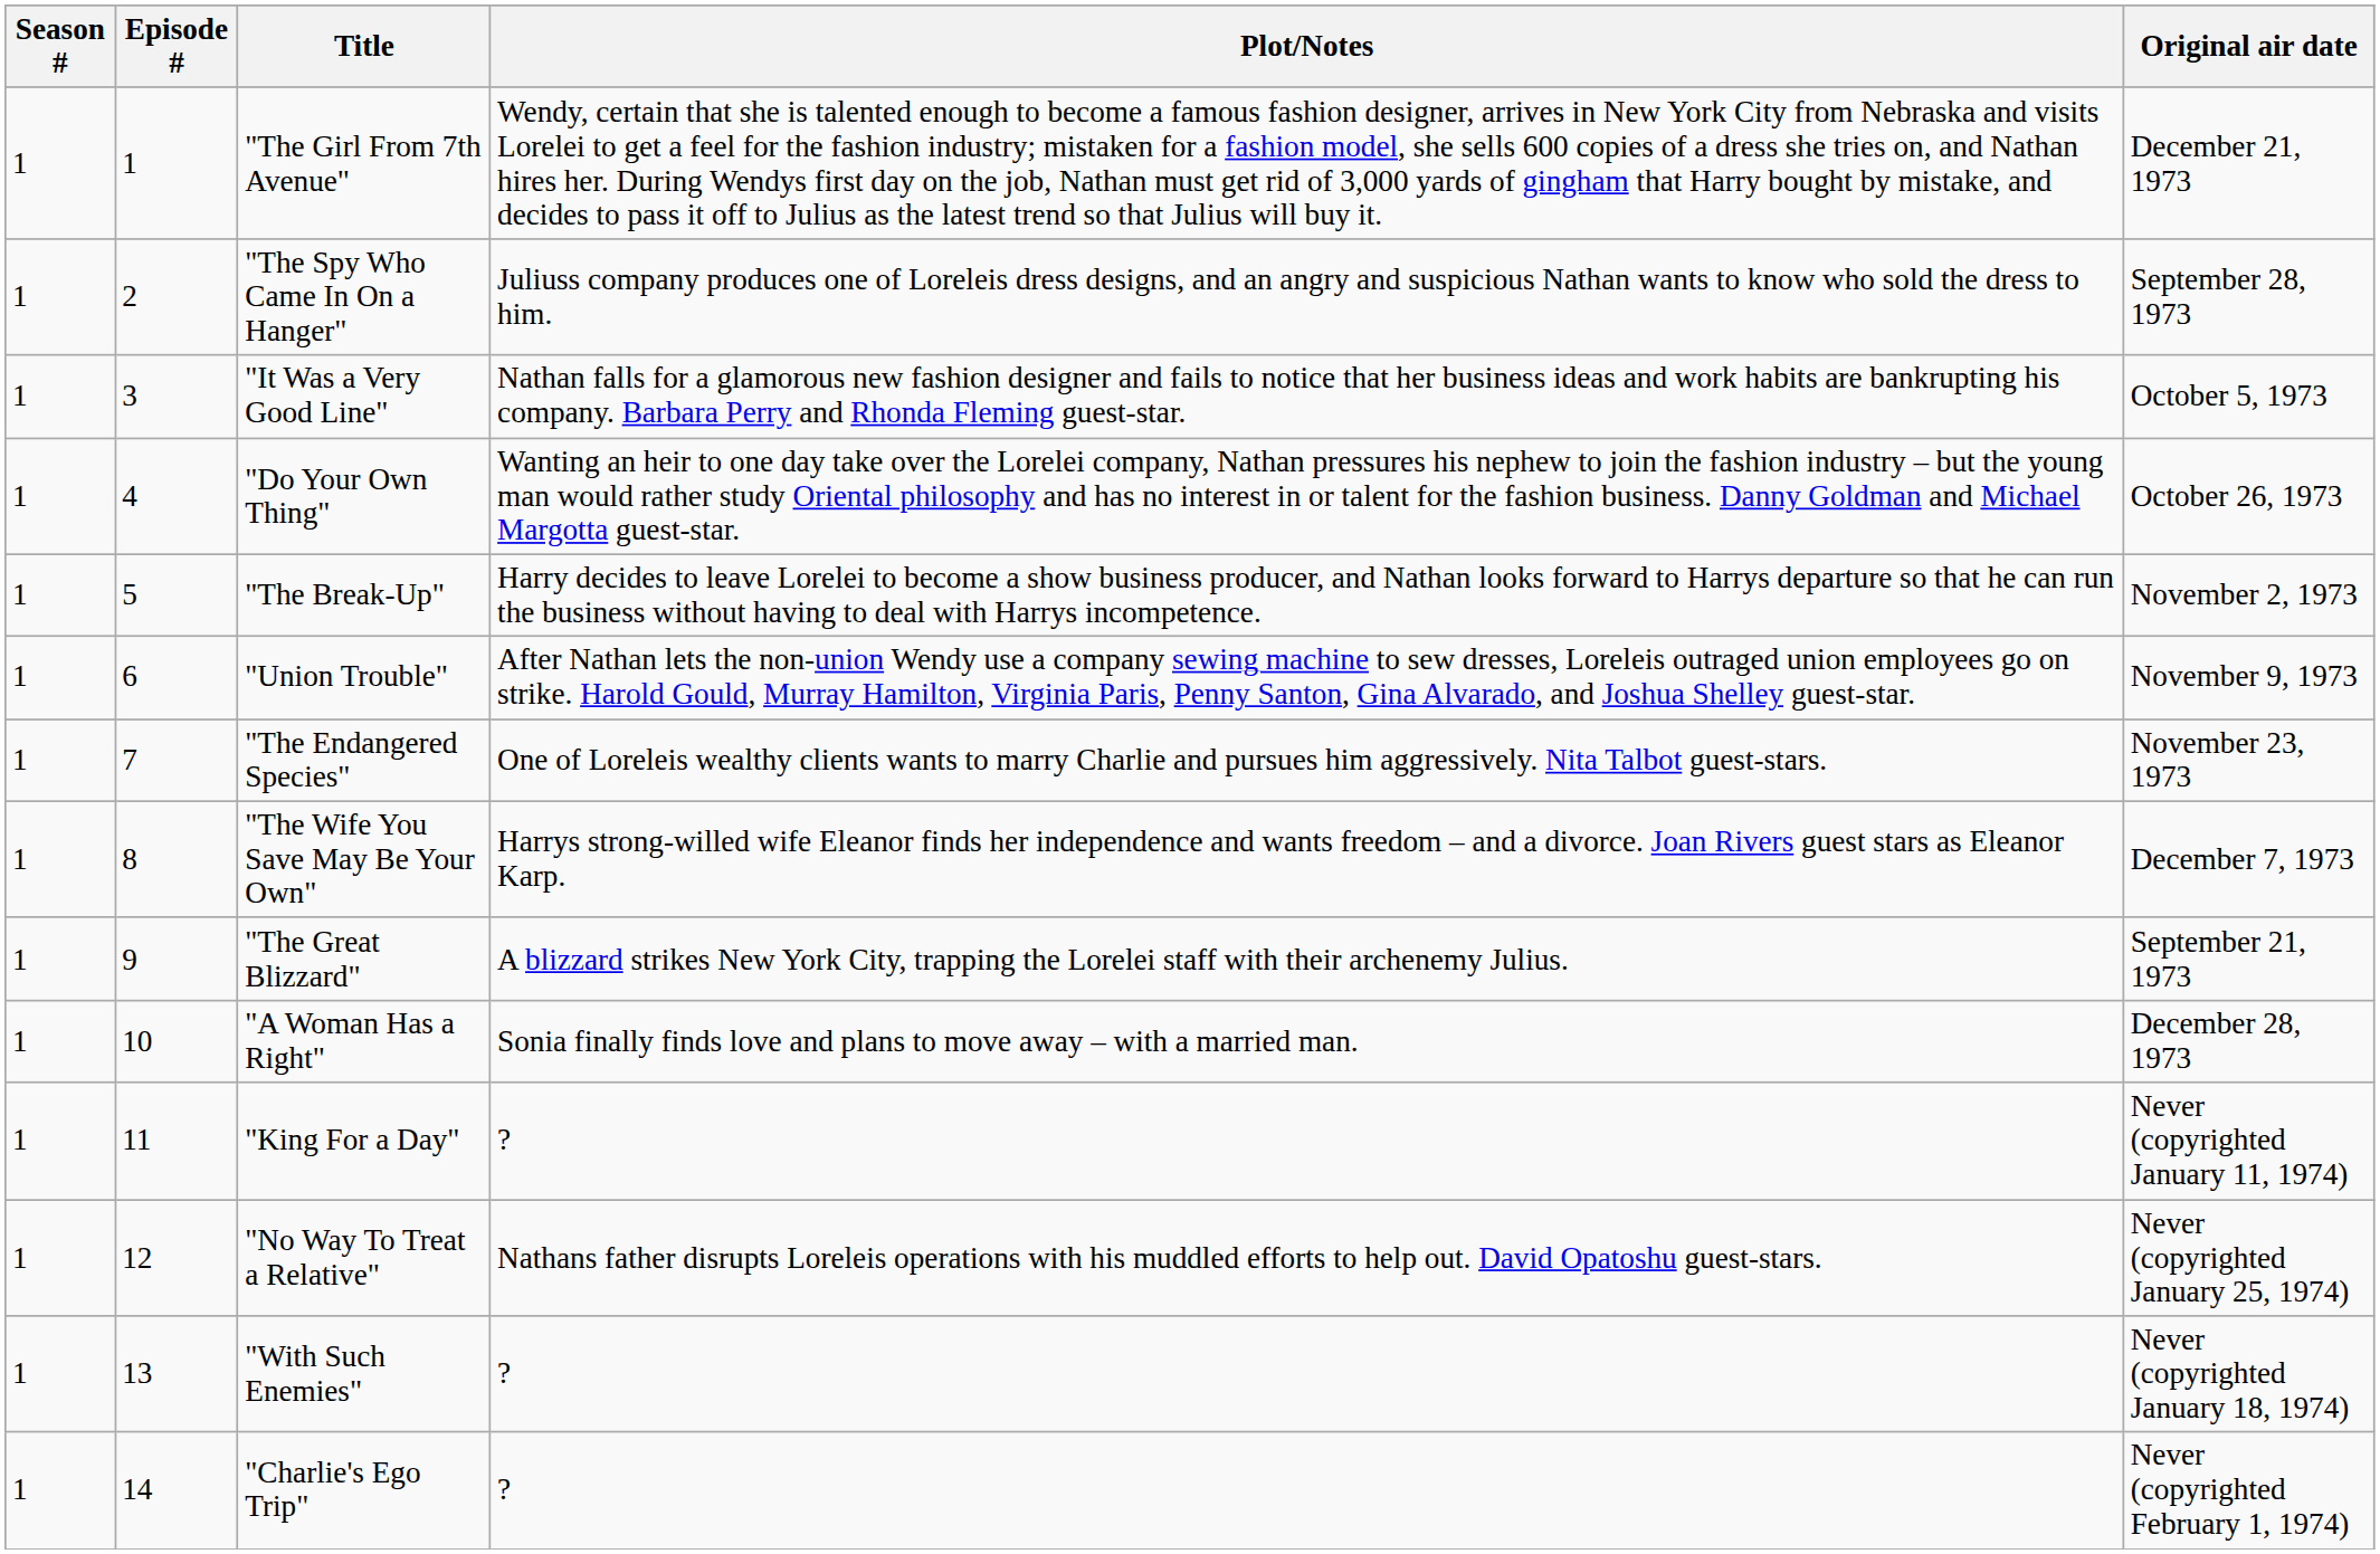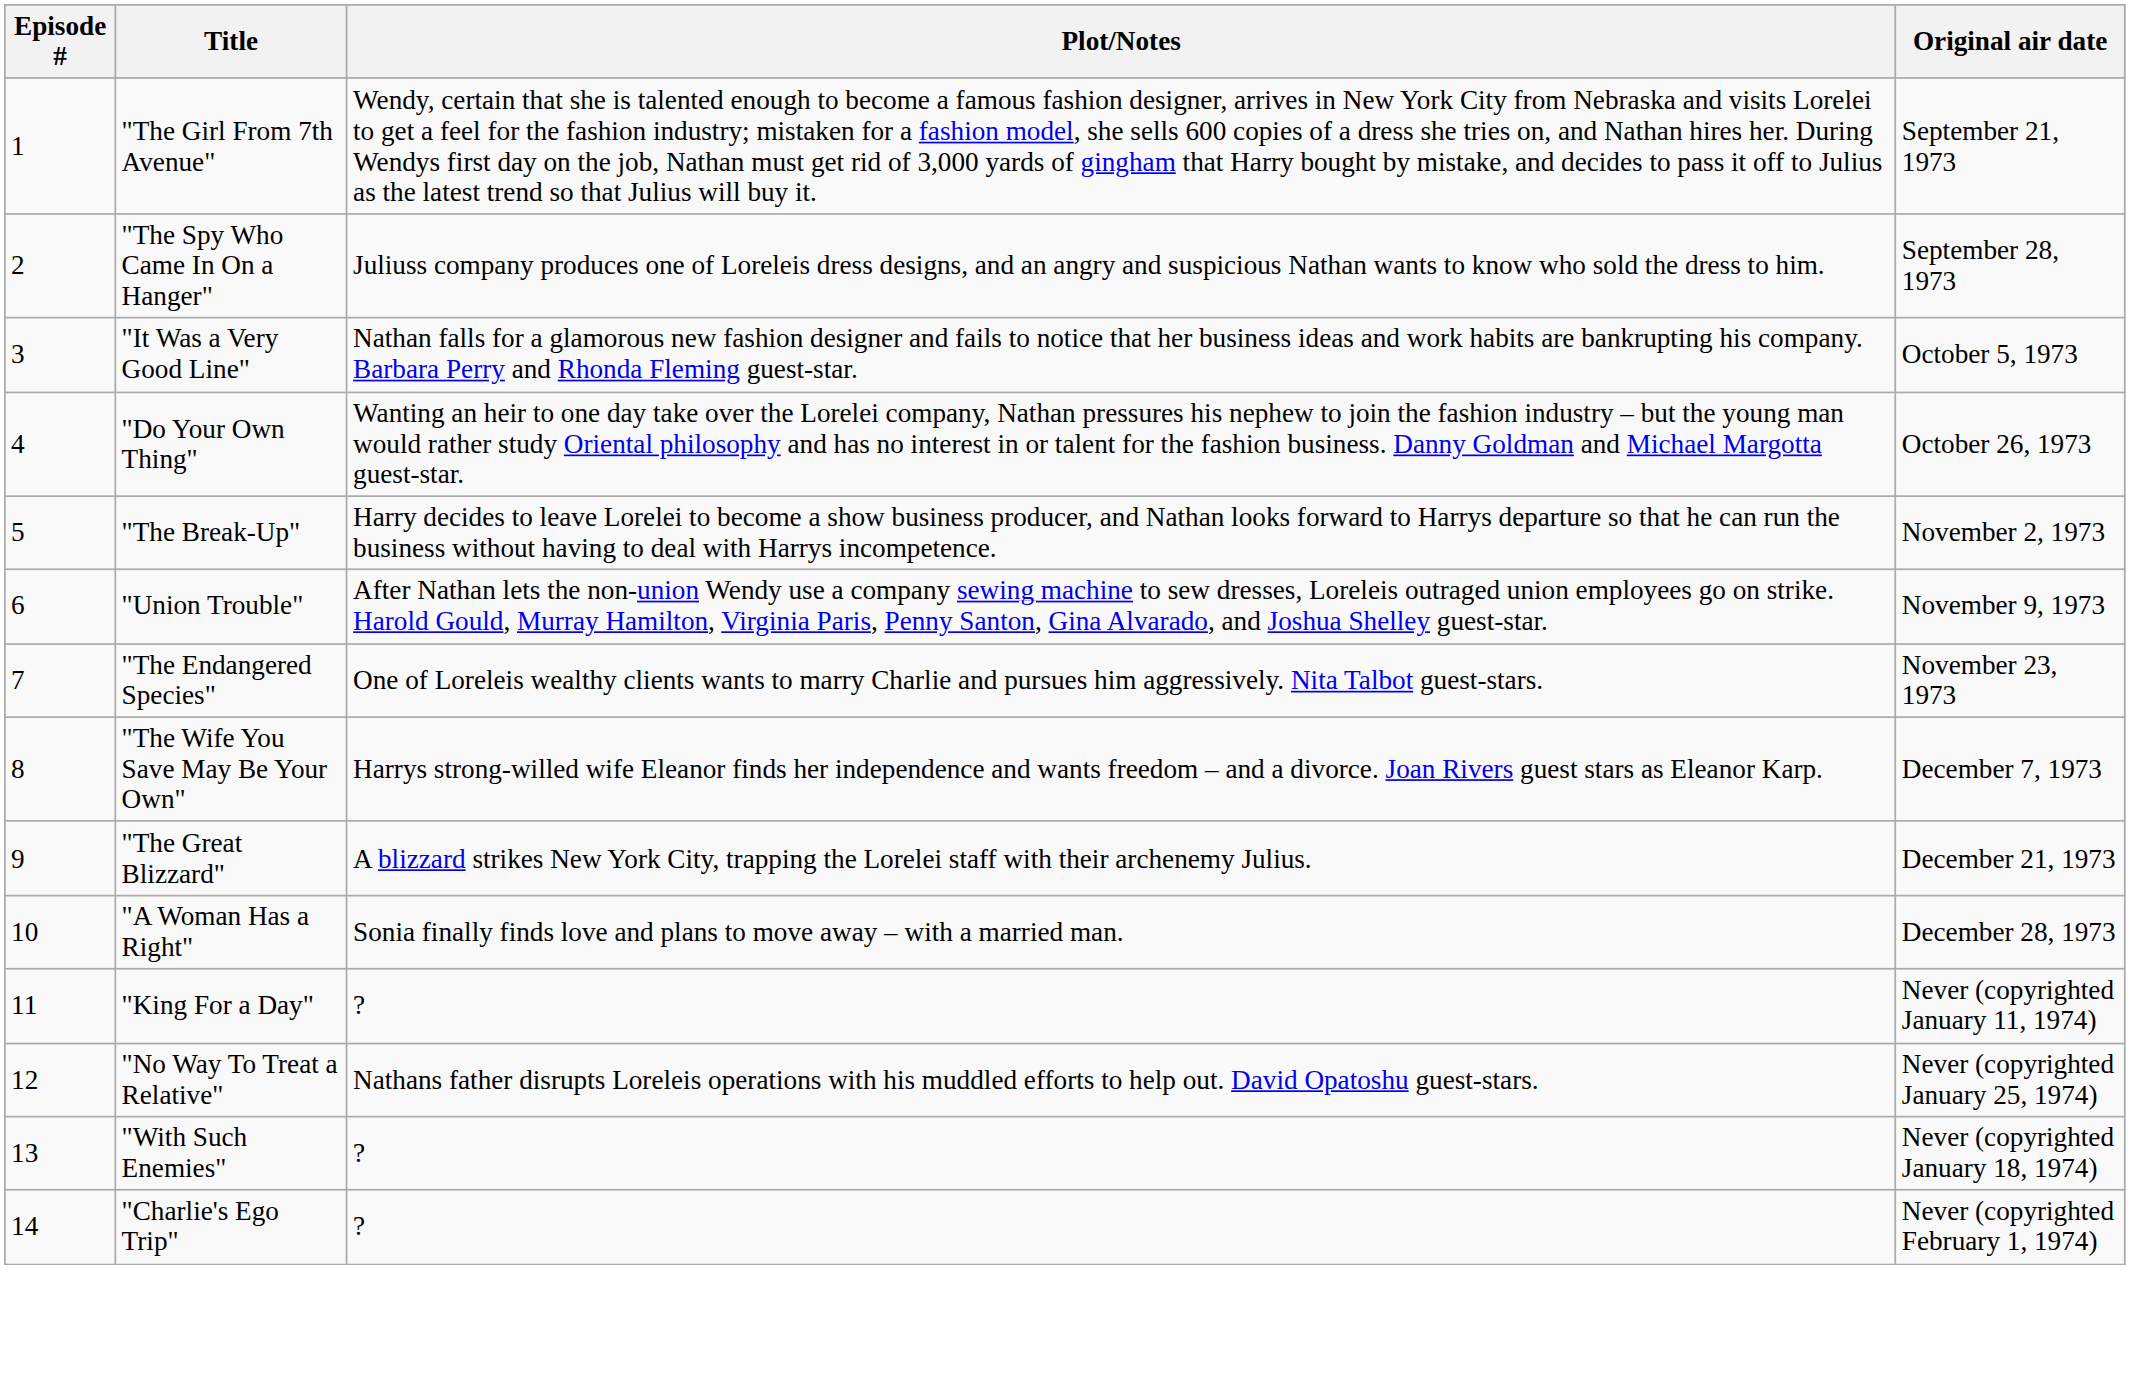- column: Season # | 1 | 1 | 1 | 1 | 1 | 1 | 1 | 1 | 1 | 1 | 1 | 1 | 1 | 1
"The Girl From 7th Avenue" | Original air date: December 21, 1973 -> September 21, 1973
"The Great Blizzard" | Original air date: September 21, 1973 -> December 21, 1973
